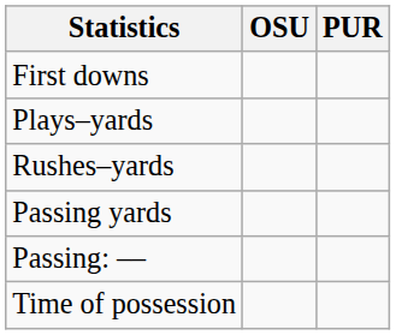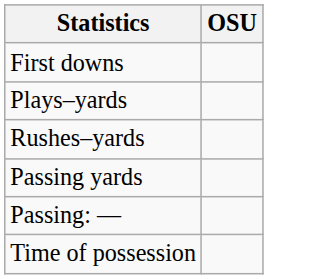- column: PUR
